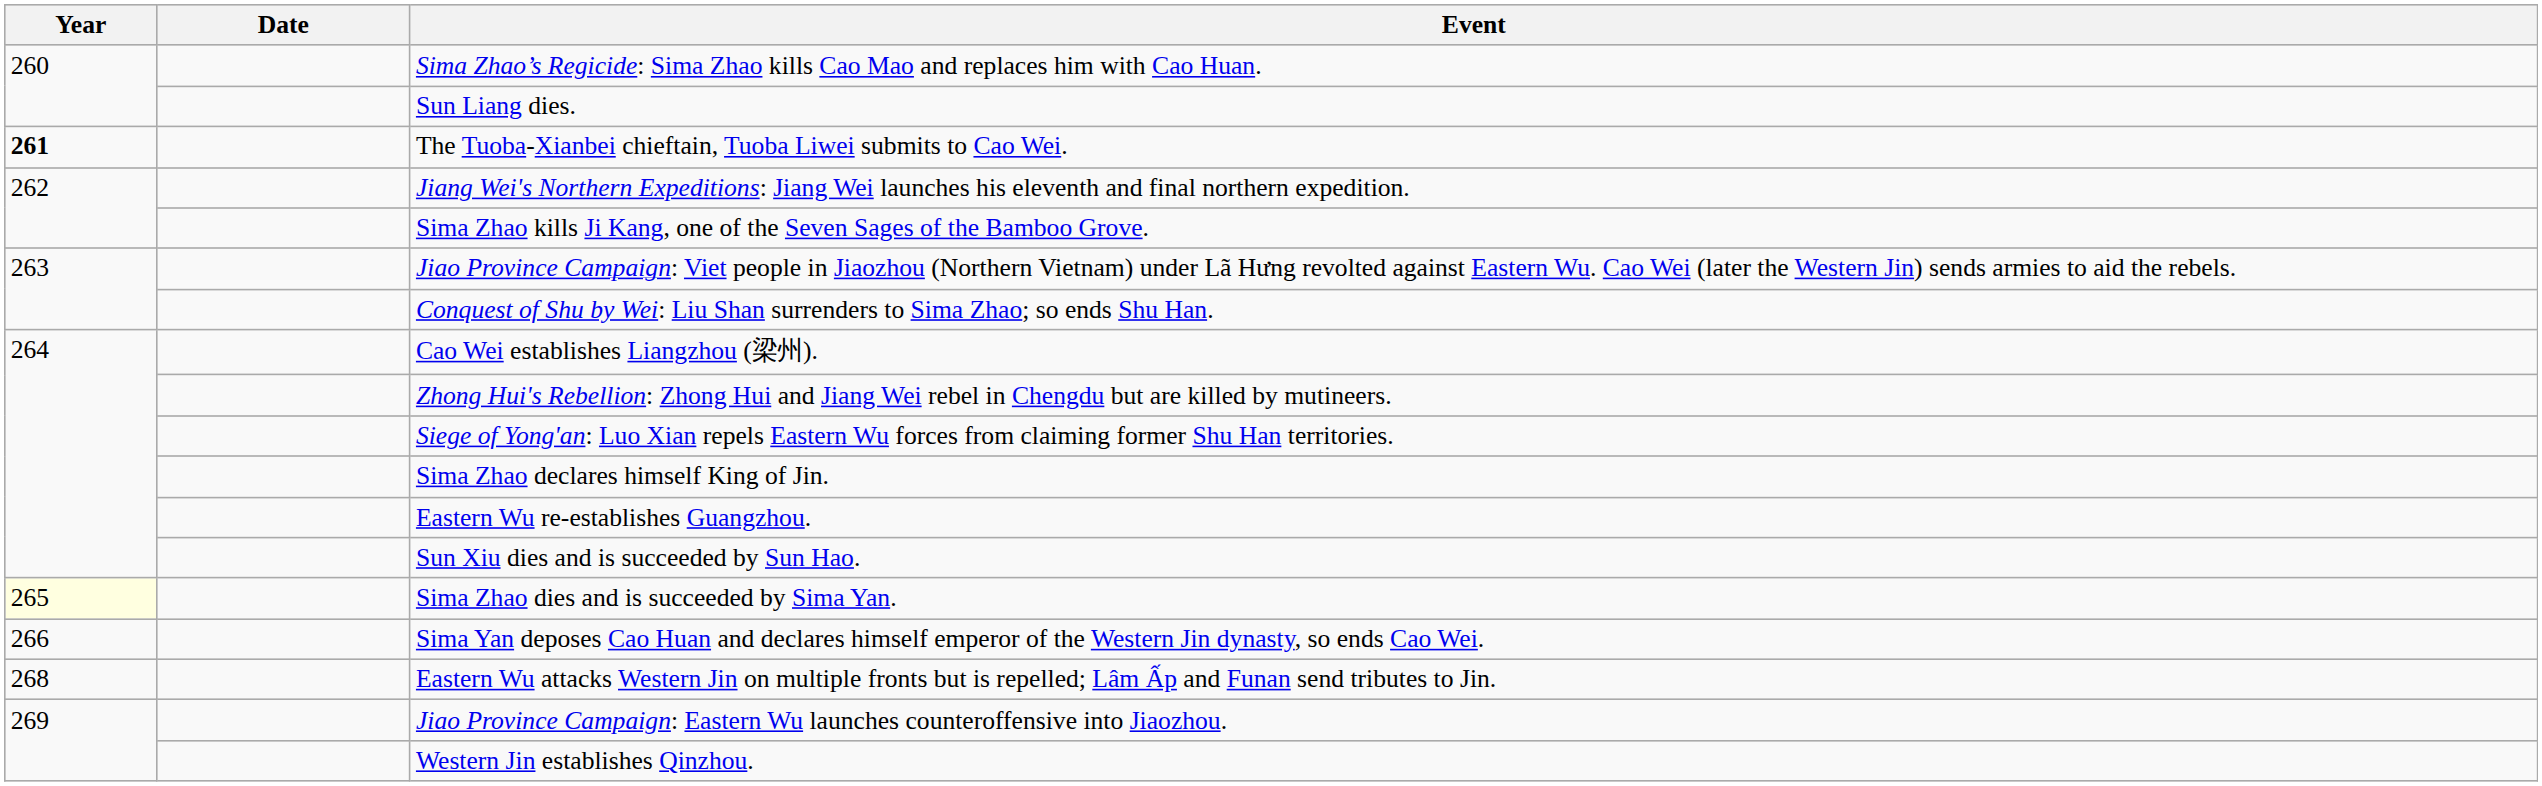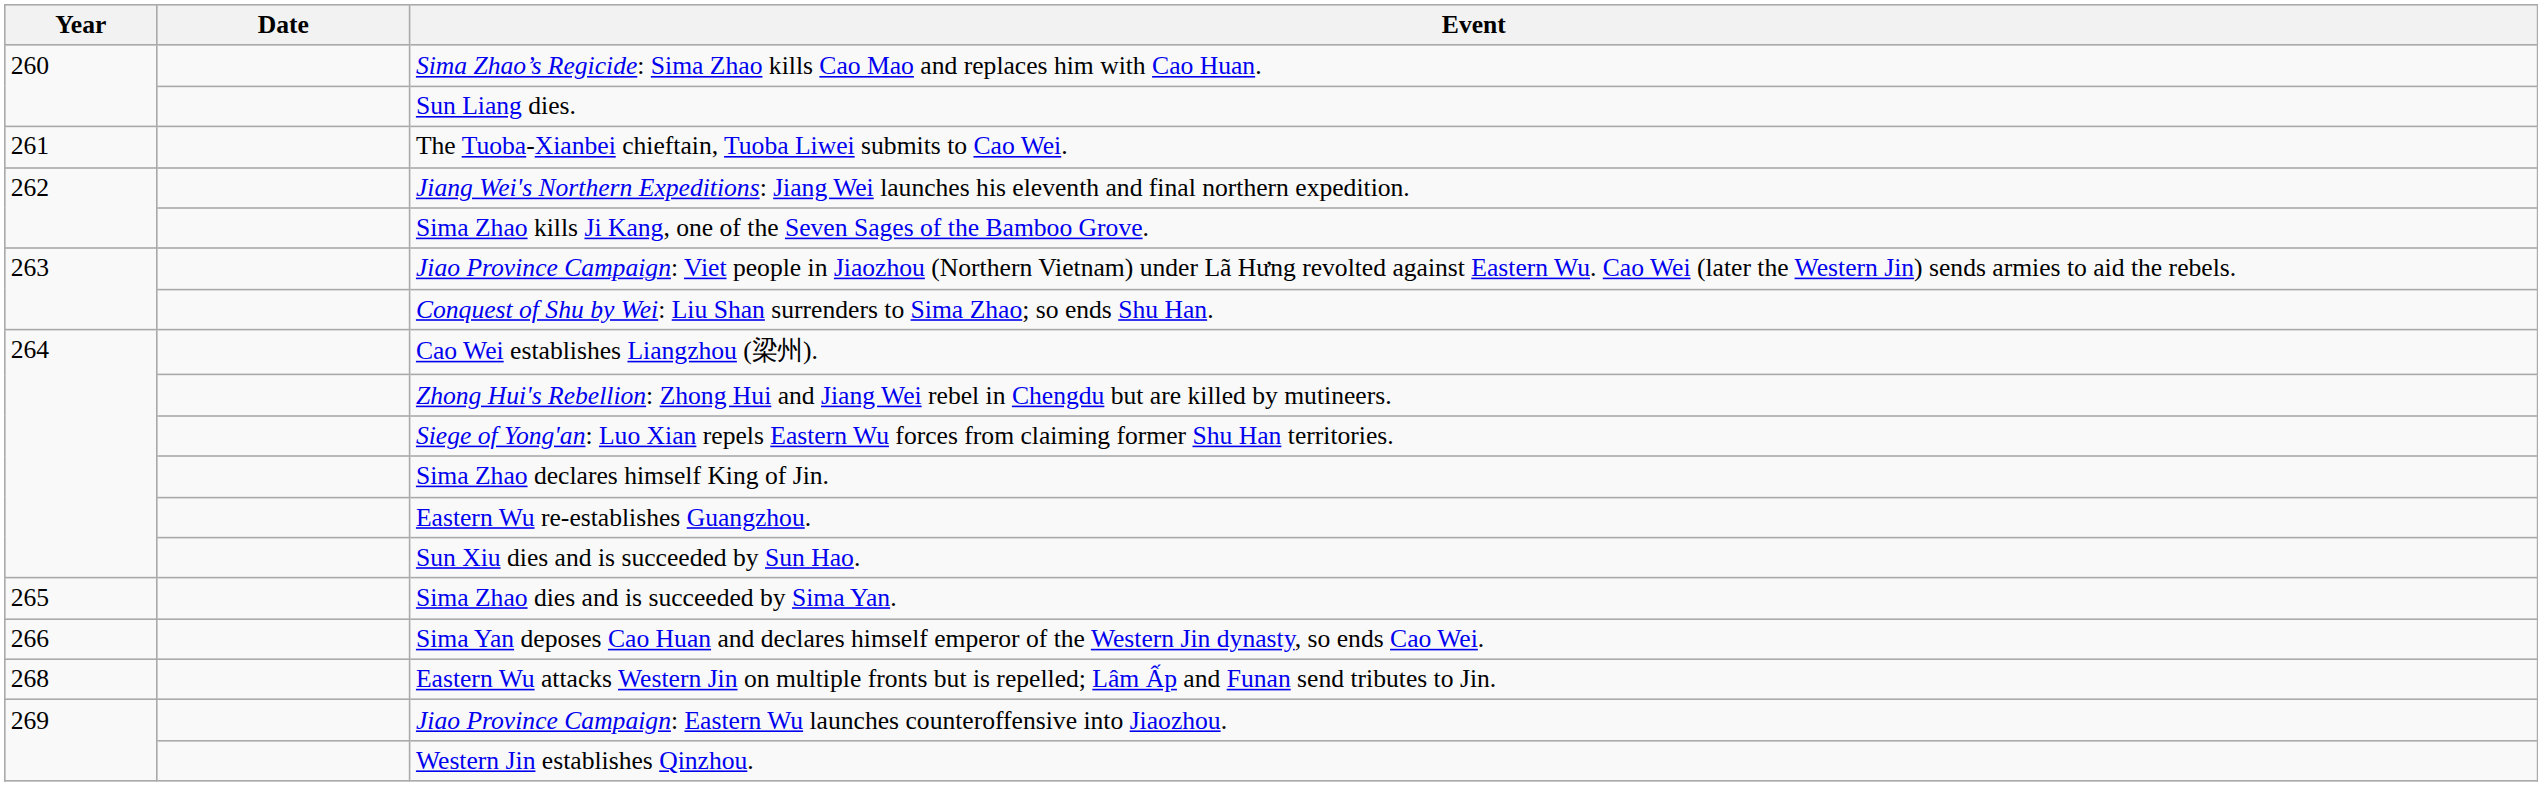The Tuoba-Xianbei chieftain, Tuoba Liwei submits to Cao Wei. | Year: bold -> normal
Sima Zhao dies and is succeeded by Sima Yan. | Year: lightyellow background -> no background
